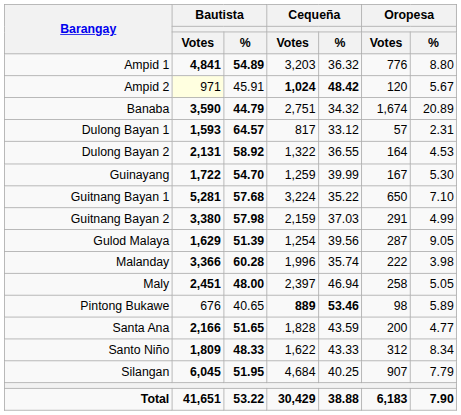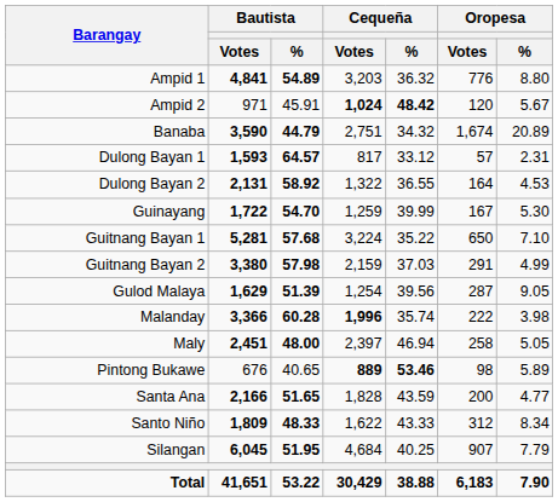Ampid 2 | Bautista / Votes: lightyellow background -> no background
Malanday | Cequeña / Votes: normal -> bold
